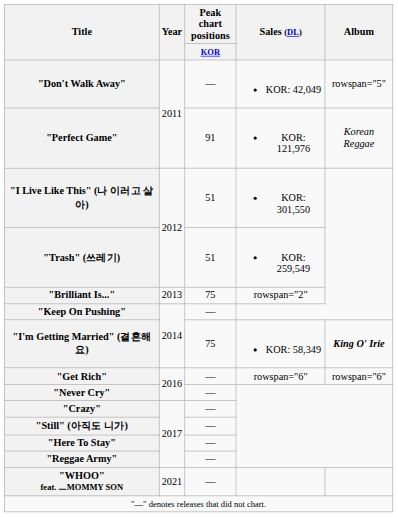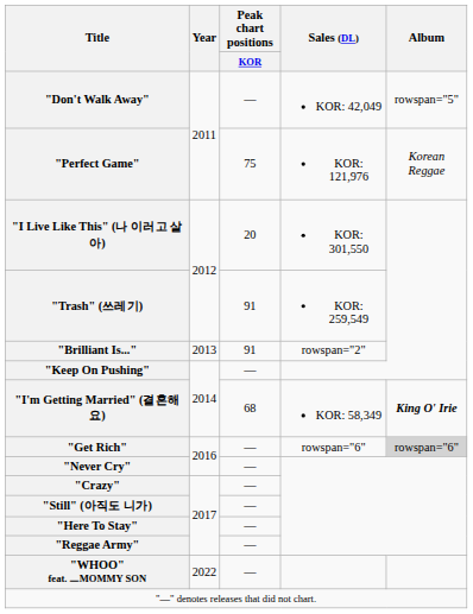"Perfect Game" | Peak chart positions / KOR: 91 -> 75
"I Live Like This" (나 이러고 살아) | Peak chart positions / KOR: 51 -> 20
"Trash" (쓰레기) | Peak chart positions / KOR: 51 -> 91
"Brilliant Is..." | Peak chart positions / KOR: 75 -> 91
"I'm Getting Married" (결혼해요) | Peak chart positions / KOR: 75 -> 68
"Get Rich" | Album: no background -> lightgrey background
"WHOO" feat. ㅡMOMMY SON | Year: 2021 -> 2022
